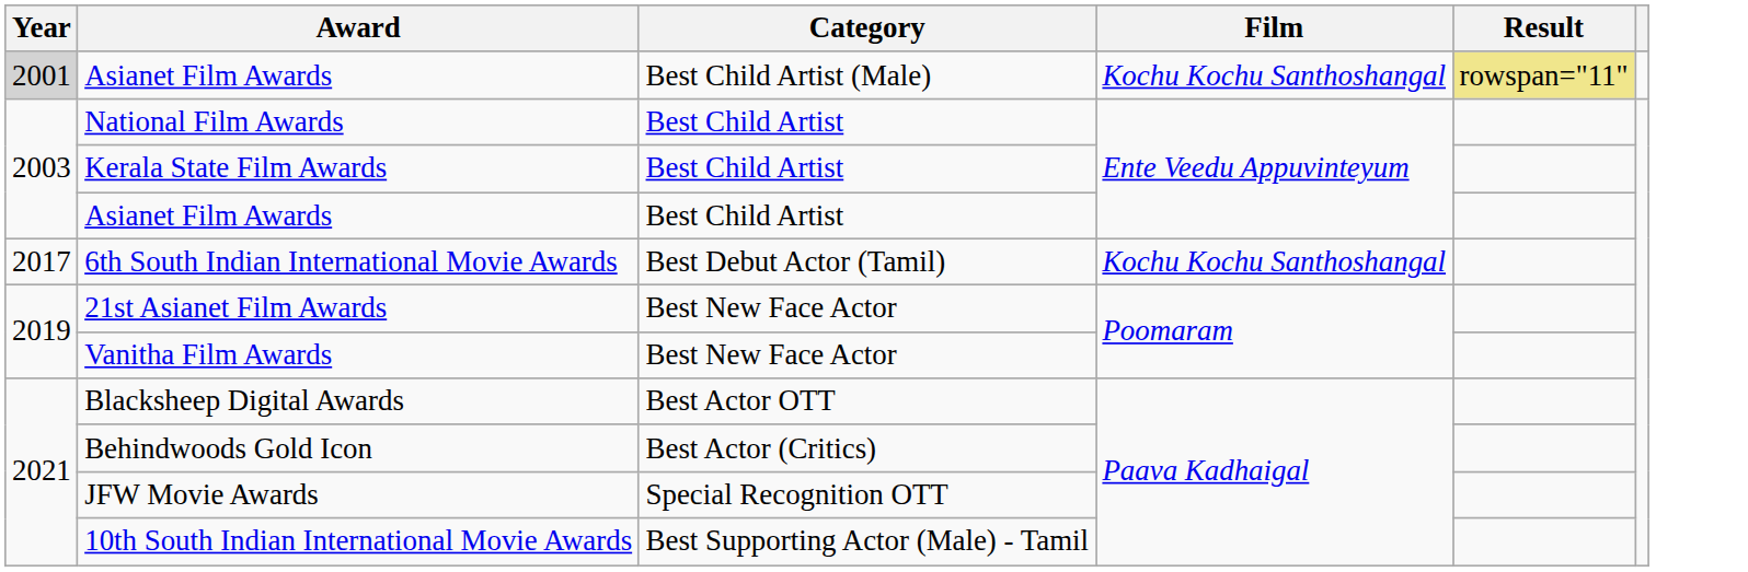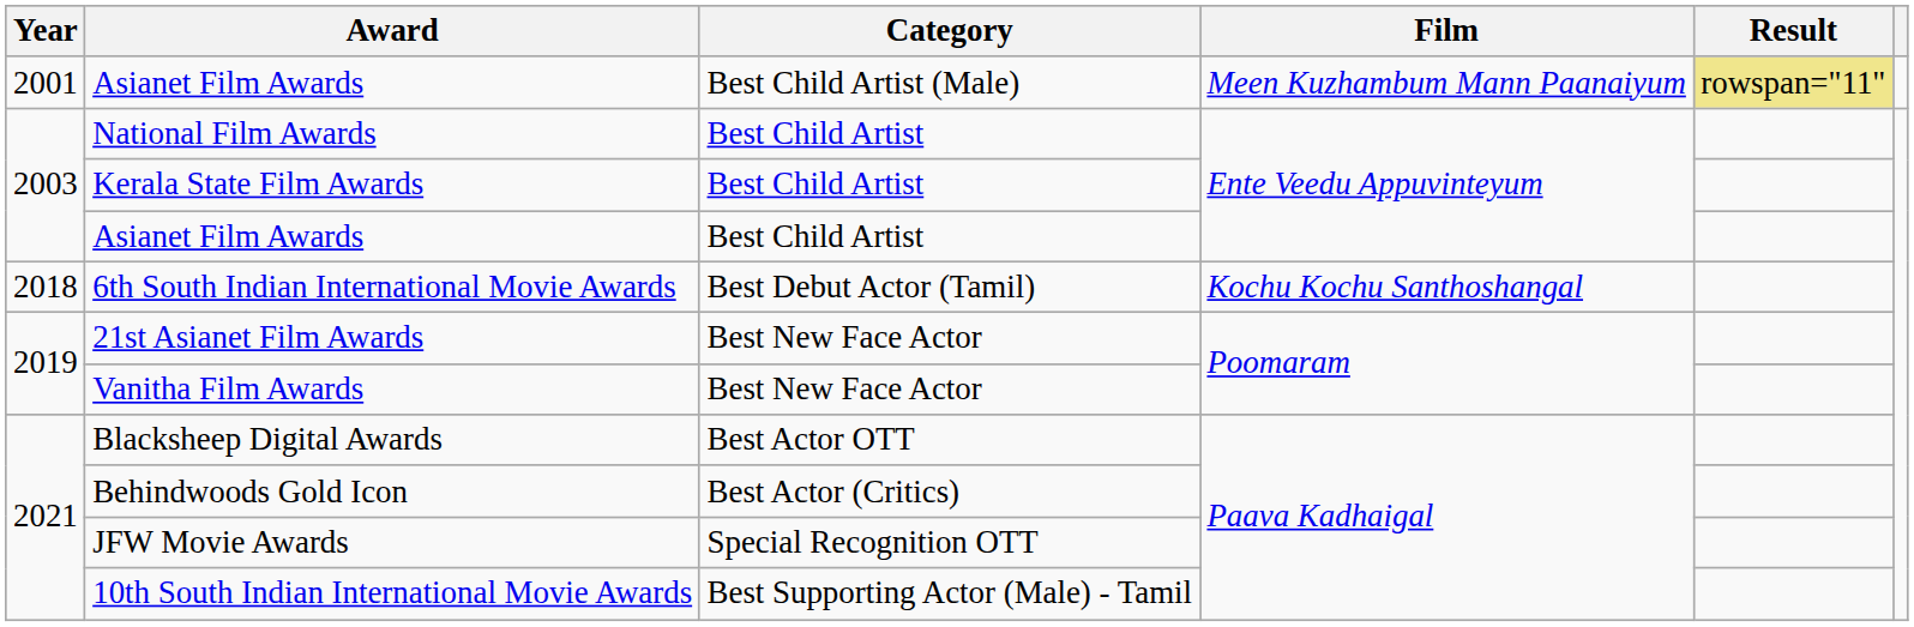Asianet Film Awards / Best Child Artist (Male) | Year: lightgrey background -> no background
Asianet Film Awards / Best Child Artist (Male) | Film: Kochu Kochu Santhoshangal -> Meen Kuzhambum Mann Paanaiyum
6th South Indian International Movie Awards | Year: 2017 -> 2018
